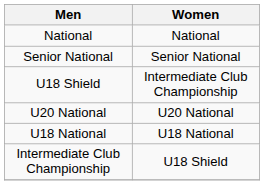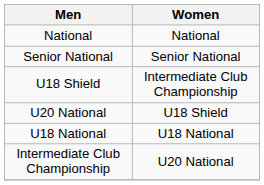row 5 | Women: U20 National -> U18 Shield
row 7 | Women: U18 Shield -> U20 National
